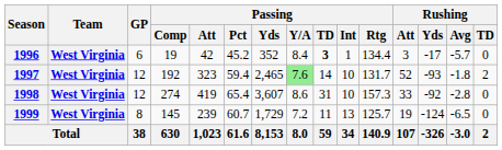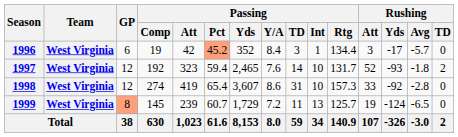1996 | Passing / Pct: no background -> lightsalmon background
1996 | Passing / TD: bold -> normal
1997 | Passing / Y/A: lightgreen background -> no background
1999 | GP: no background -> lightsalmon background
